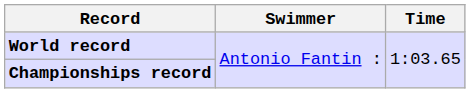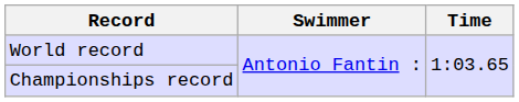World record | Record: bold -> normal
Championships record | Record: bold -> normal
